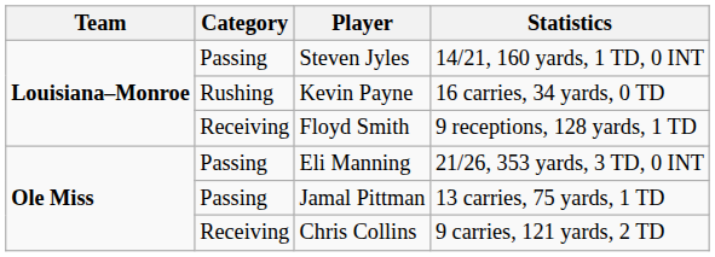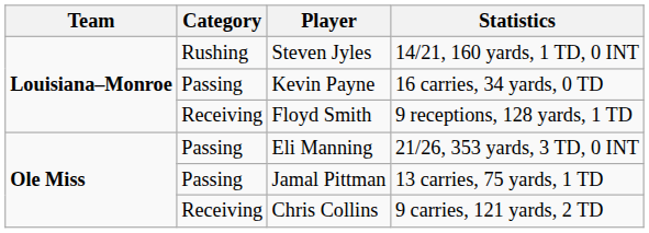Steven Jyles | Category: Passing -> Rushing
Kevin Payne | Category: Rushing -> Passing
